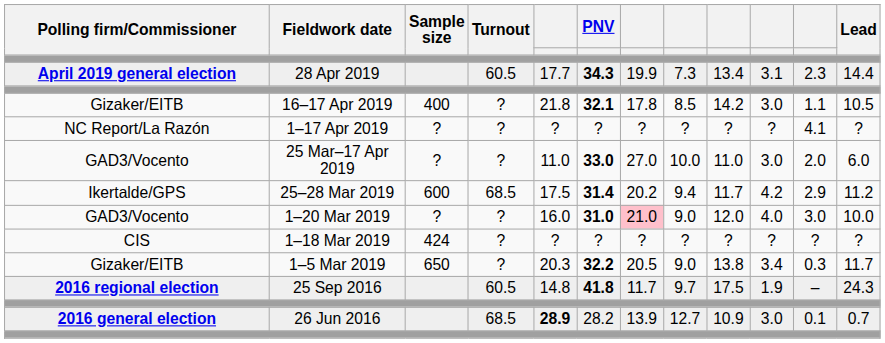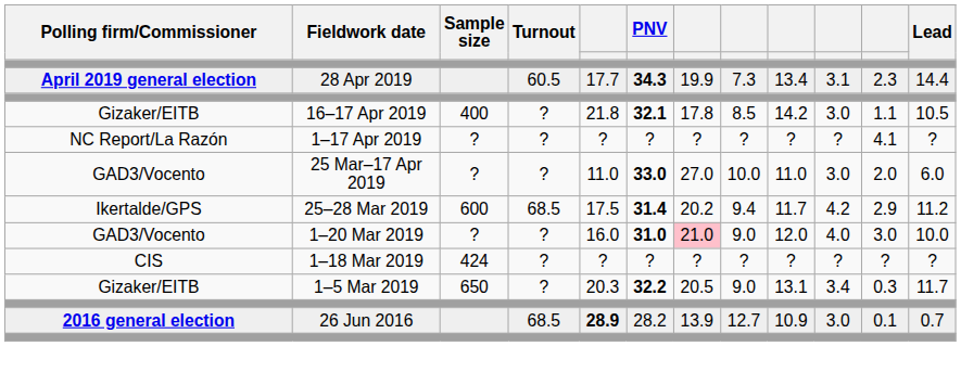1–5 Mar 2019 | column 9: 13.8 -> 13.1
- row: 2016 regional election | 25 Sep 2016 | 60.5 | 14.8 | 41.8 | 11.7 | 9.7 | 17.5 | 1.9 | – | 24.3
